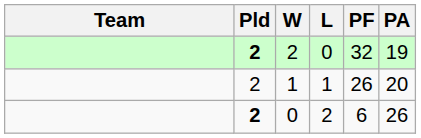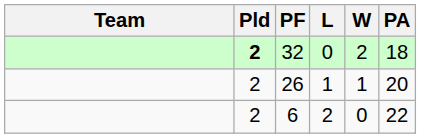columns swapped: W <-> PF
row 2 | PA: 19 -> 18
row 4 | Pld: bold -> normal
row 4 | PA: 26 -> 22
